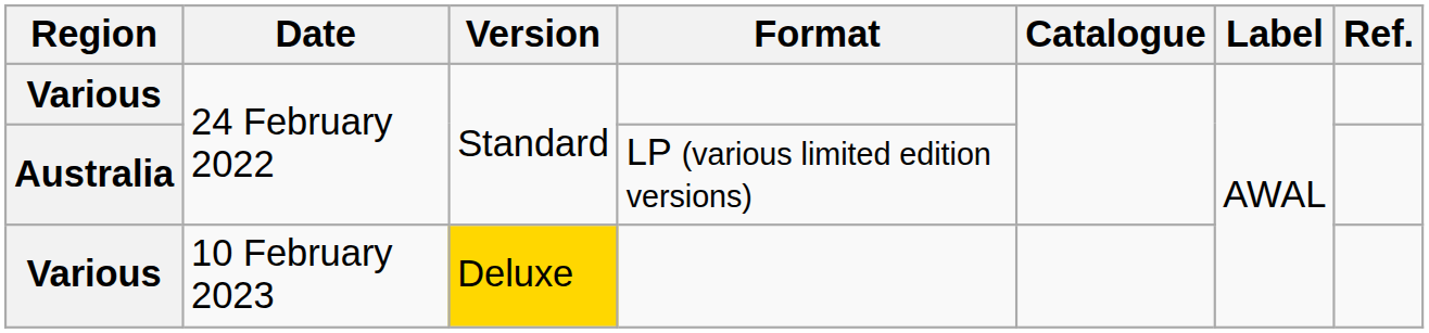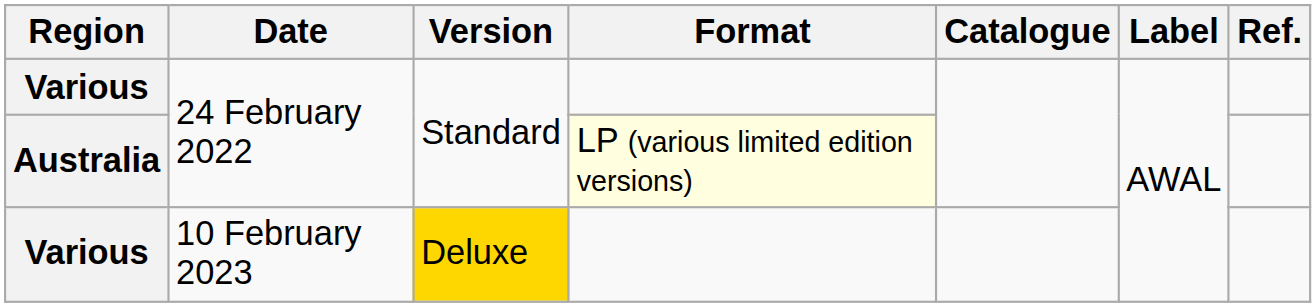Australia | Format: no background -> lightyellow background
